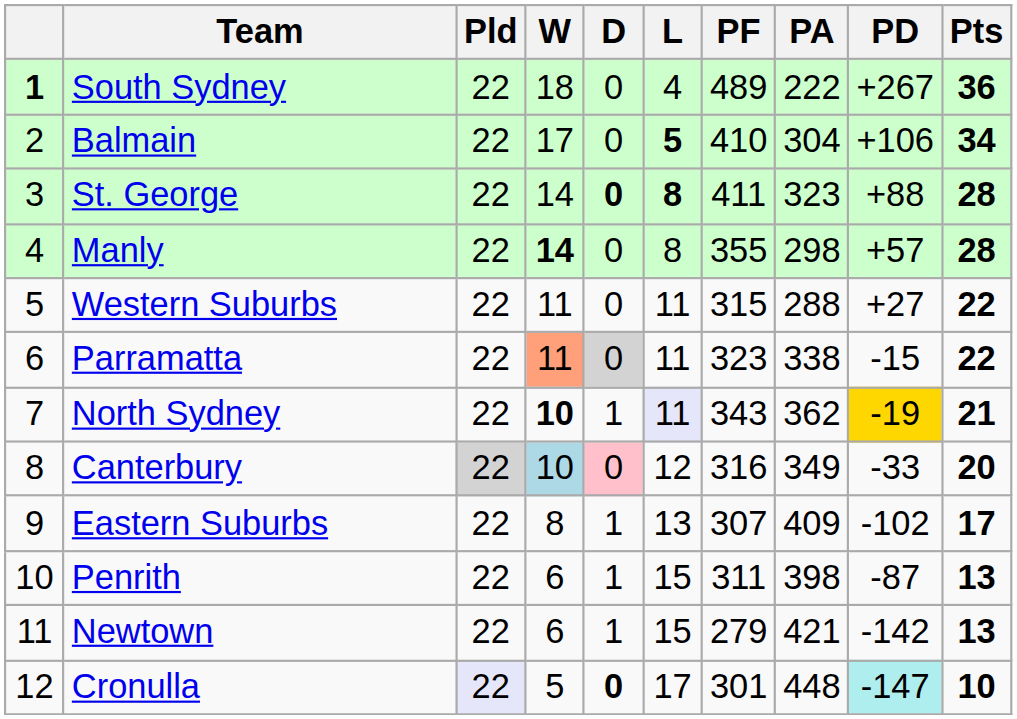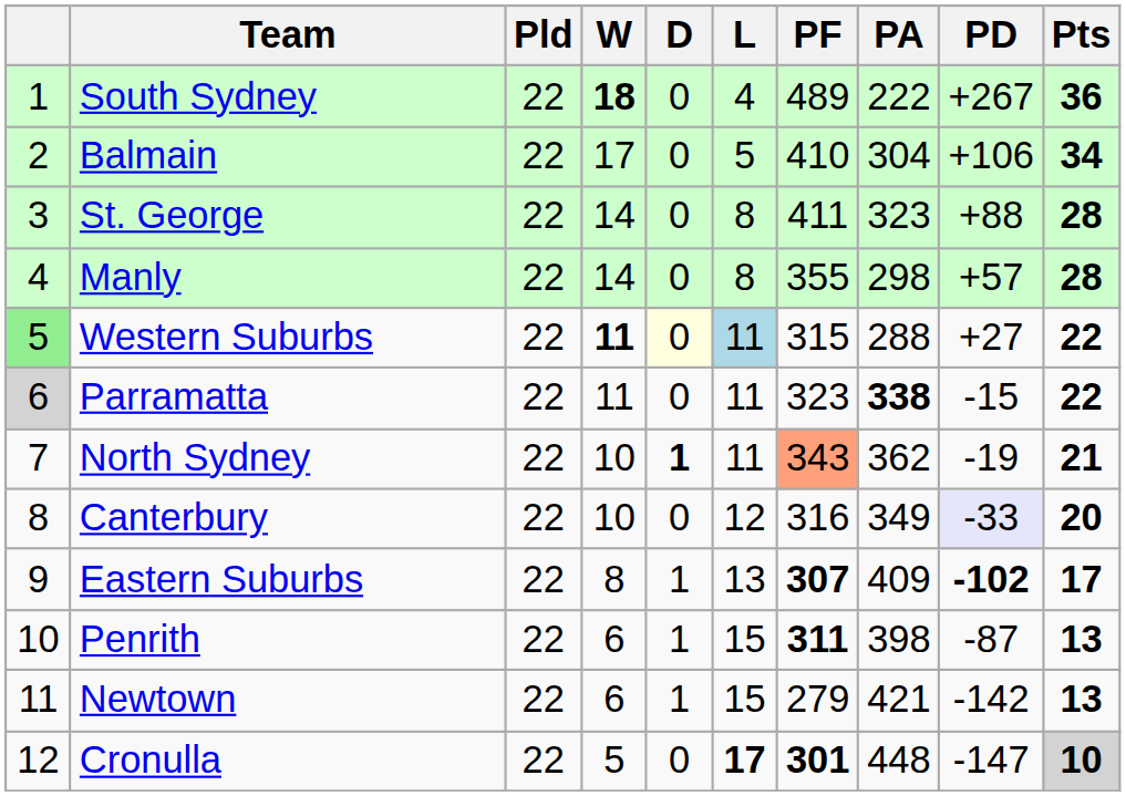South Sydney | column 1: bold -> normal
South Sydney | W: normal -> bold
Balmain | L: bold -> normal
St. George | D: bold -> normal
St. George | L: bold -> normal
Manly | W: bold -> normal
Western Suburbs | column 1: no background -> lightgreen background
Western Suburbs | W: normal -> bold
Western Suburbs | D: no background -> lightyellow background
Western Suburbs | L: no background -> lightblue background
Parramatta | column 1: no background -> lightgrey background
Parramatta | W: lightsalmon background -> no background
Parramatta | D: lightgrey background -> no background
Parramatta | PA: normal -> bold
North Sydney | W: bold -> normal
North Sydney | D: normal -> bold
North Sydney | L: lavender background -> no background
North Sydney | PF: no background -> lightsalmon background
North Sydney | PD: gold background -> no background
Canterbury | Pld: lightgrey background -> no background
Canterbury | W: lightblue background -> no background
Canterbury | D: pink background -> no background
Canterbury | PD: no background -> lavender background
Eastern Suburbs | PF: normal -> bold
Eastern Suburbs | PD: normal -> bold
Penrith | PF: normal -> bold
Cronulla | Pld: lavender background -> no background
Cronulla | D: bold -> normal
Cronulla | L: normal -> bold
Cronulla | PF: normal -> bold
Cronulla | PD: paleturquoise background -> no background
Cronulla | Pts: no background -> lightgrey background
